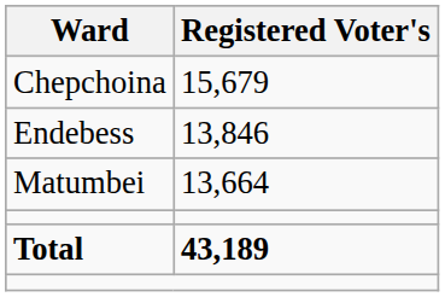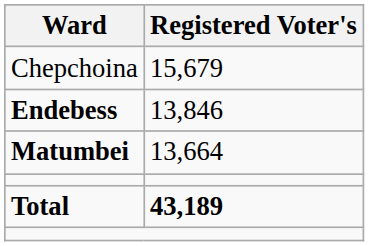row 3 | Ward: normal -> bold
row 4 | Ward: normal -> bold
